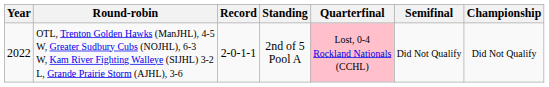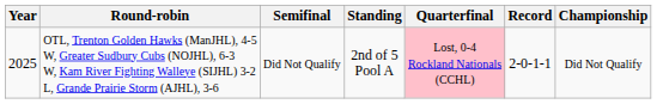columns swapped: Record <-> Semifinal
row 2 | Year: 2022 -> 2025
